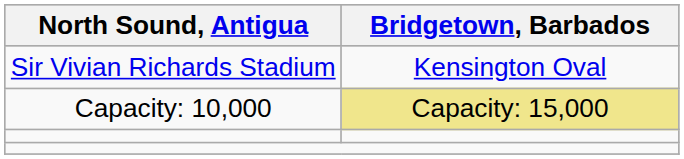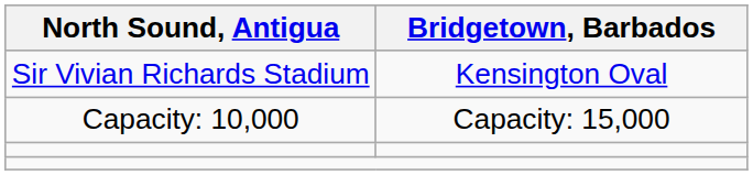row 3 | Bridgetown, Barbados: khaki background -> no background
